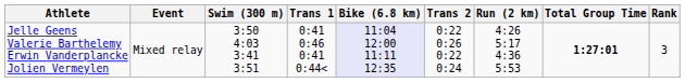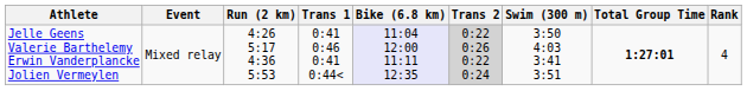columns swapped: Swim (300 m) <-> Run (2 km)
row 2 | Trans 2: no background -> lightgrey background
row 2 | Rank: 3 -> 4
